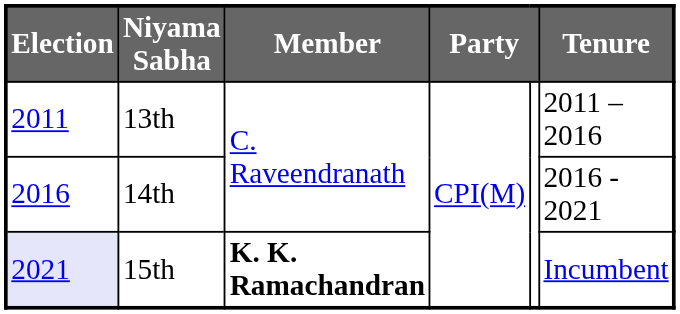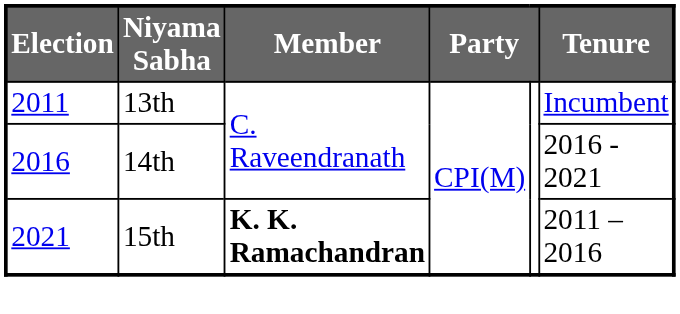13th | Tenure: 2011 – 2016 -> Incumbent
15th | Election: lavender background -> no background
15th | Tenure: Incumbent -> 2011 – 2016
